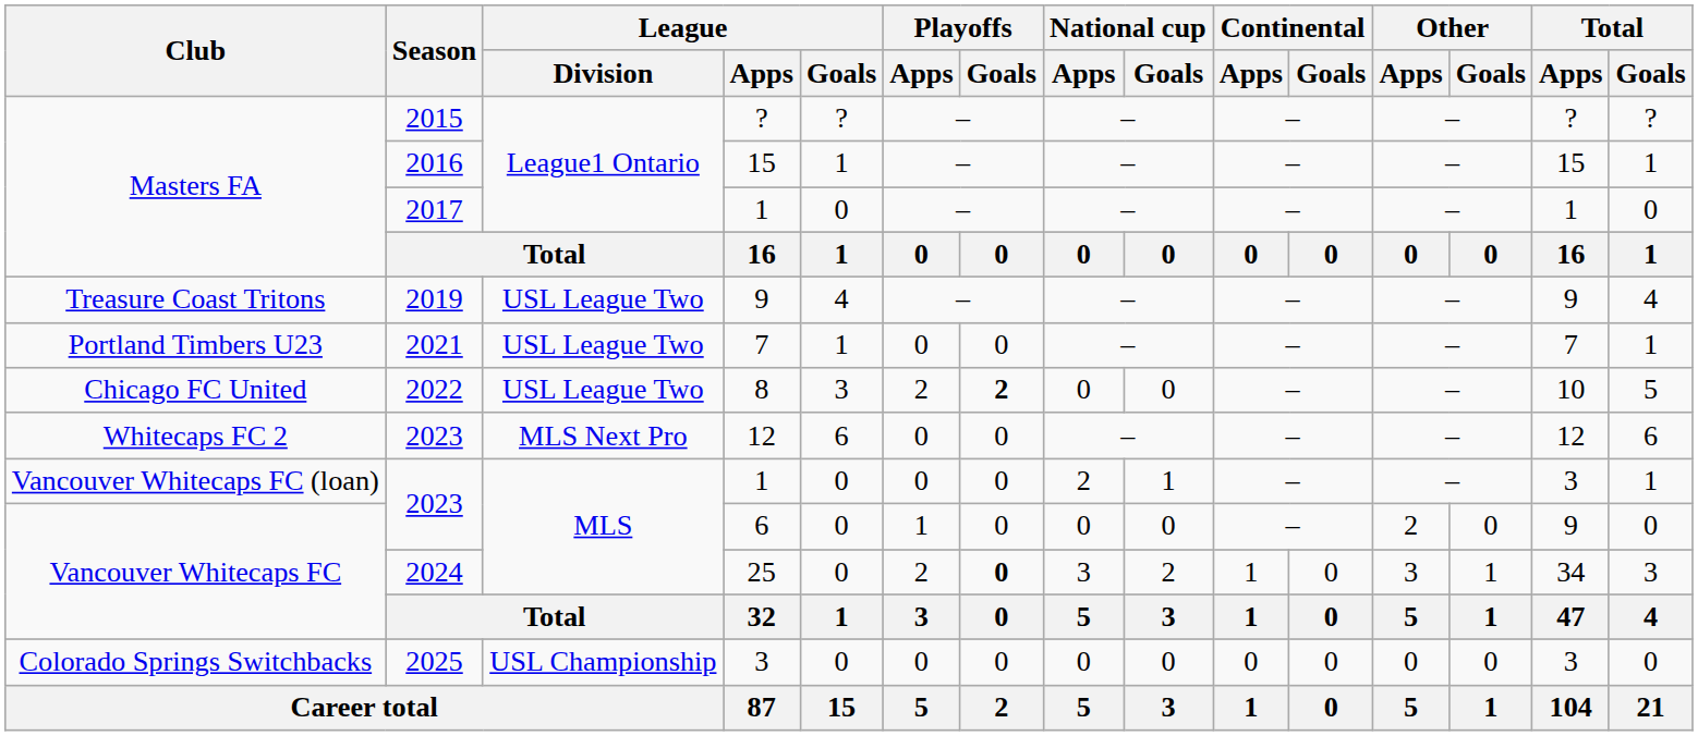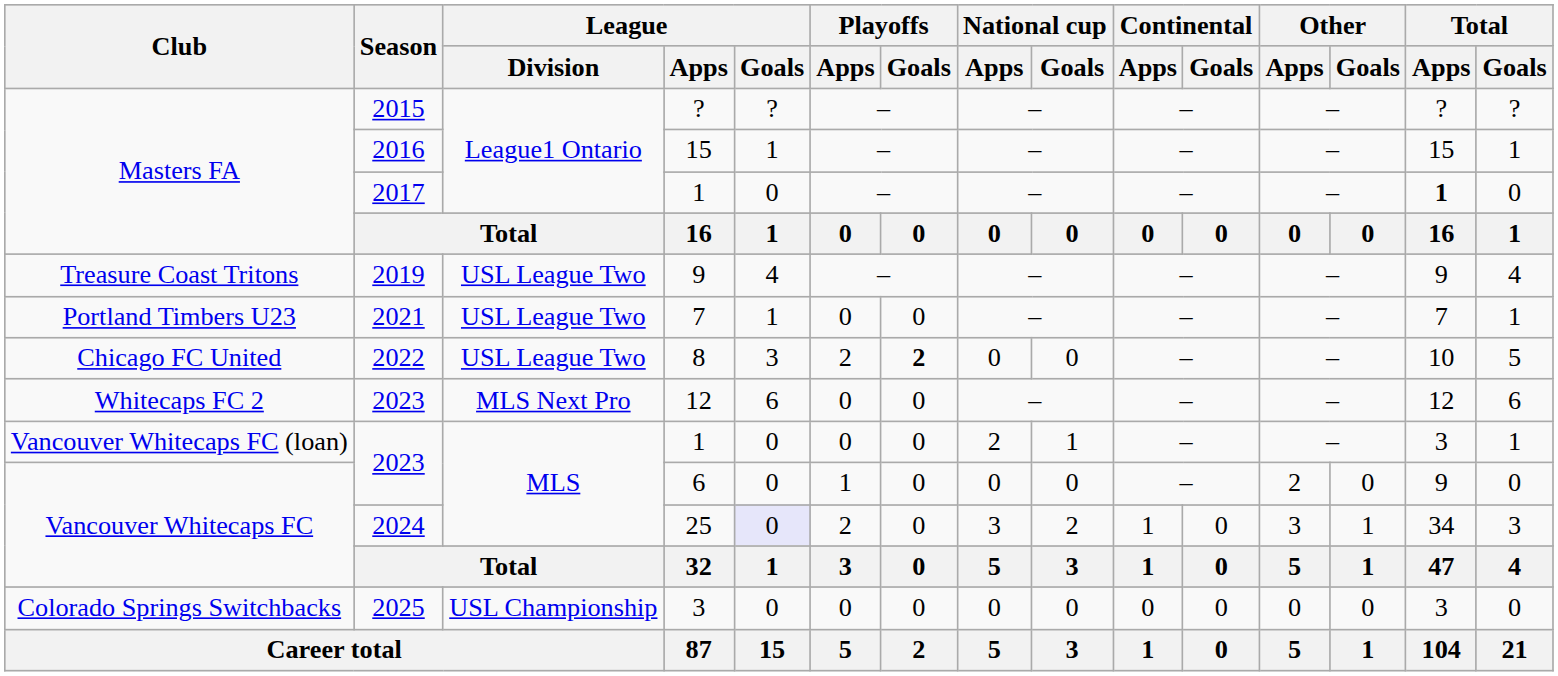2017 / 1 | Total / Apps: normal -> bold
25 | League / Goals: no background -> lavender background
25 | Playoffs / Goals: bold -> normal
